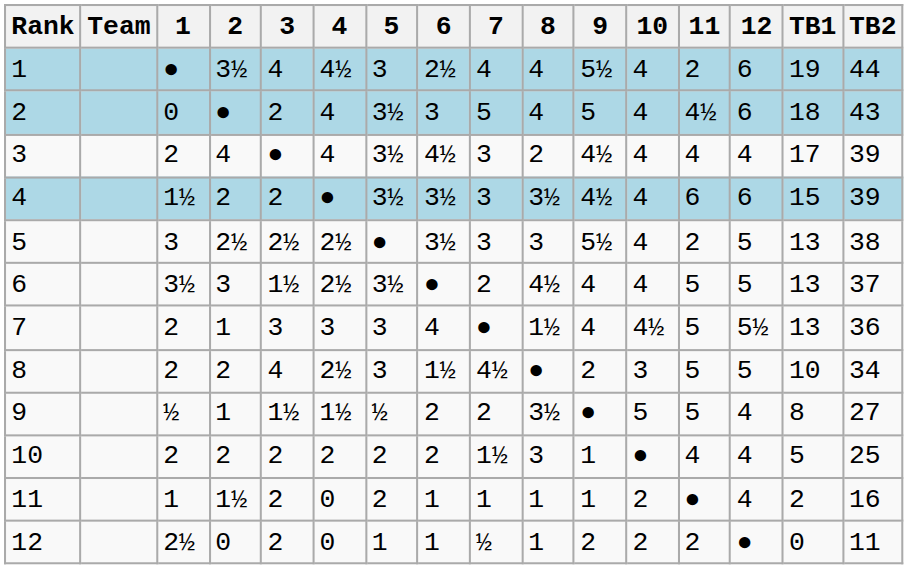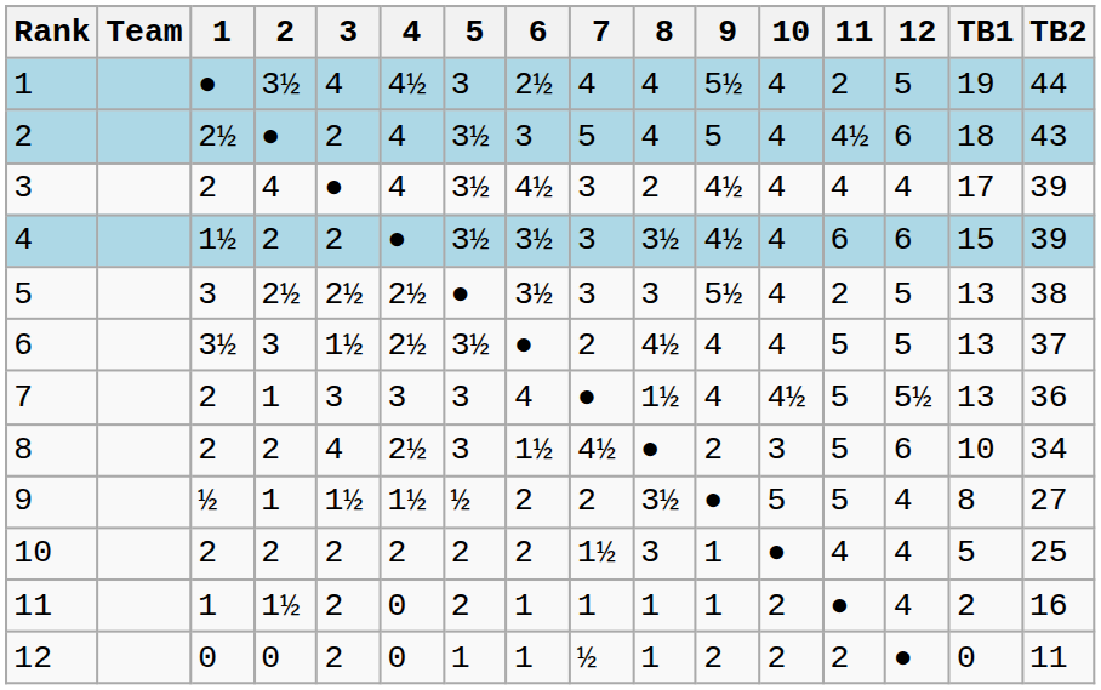row 2 | 12: 6 -> 5
row 3 | 1: 0 -> 2½
row 9 | 12: 5 -> 6
row 13 | 1: 2½ -> 0
